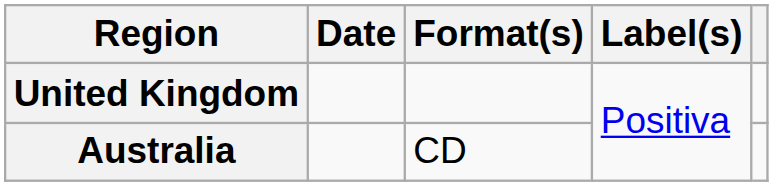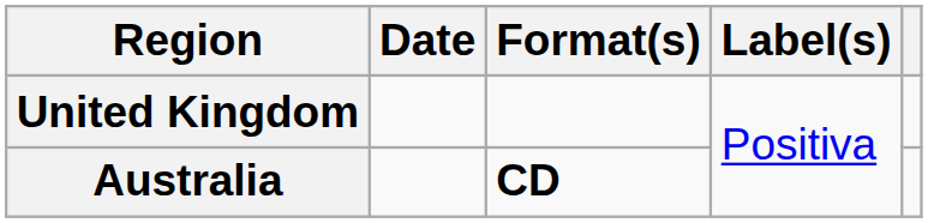Australia | Format(s): normal -> bold
